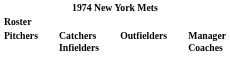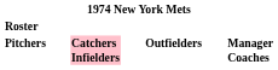Pitchers | column 2: no background -> pink background
